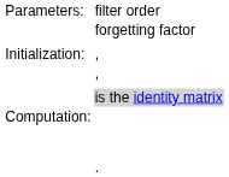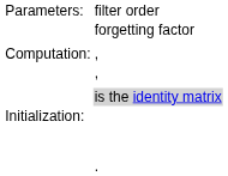row 3 | column 1: Initialization: -> Computation:
row 6 | column 1: Computation: -> Initialization:
